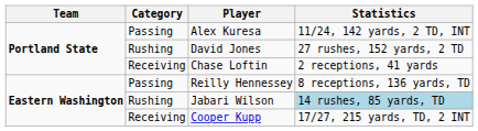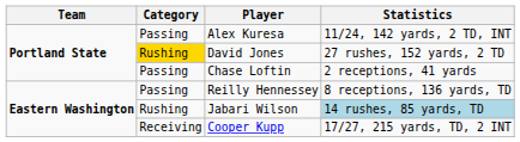David Jones | Category: no background -> gold background
Chase Loftin | Category: Receiving -> Passing
